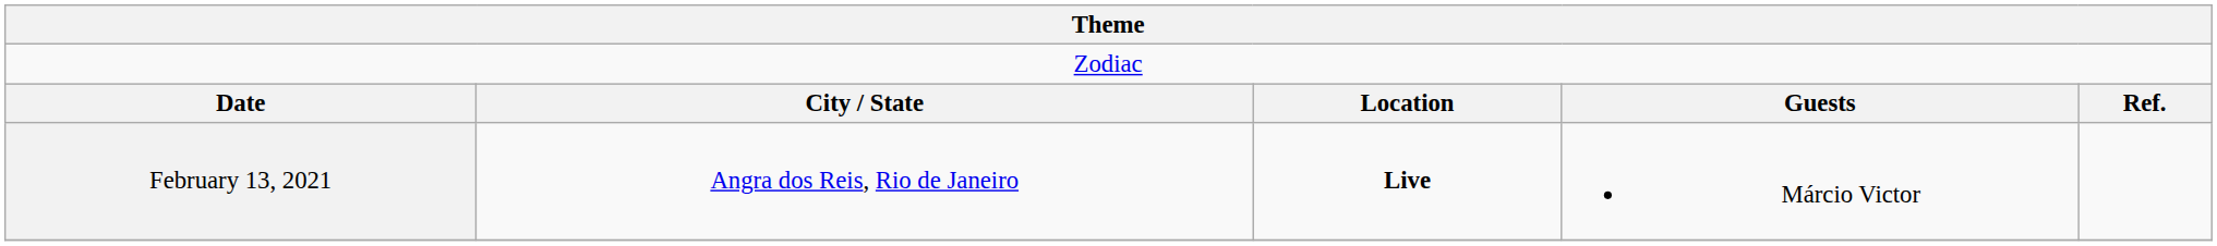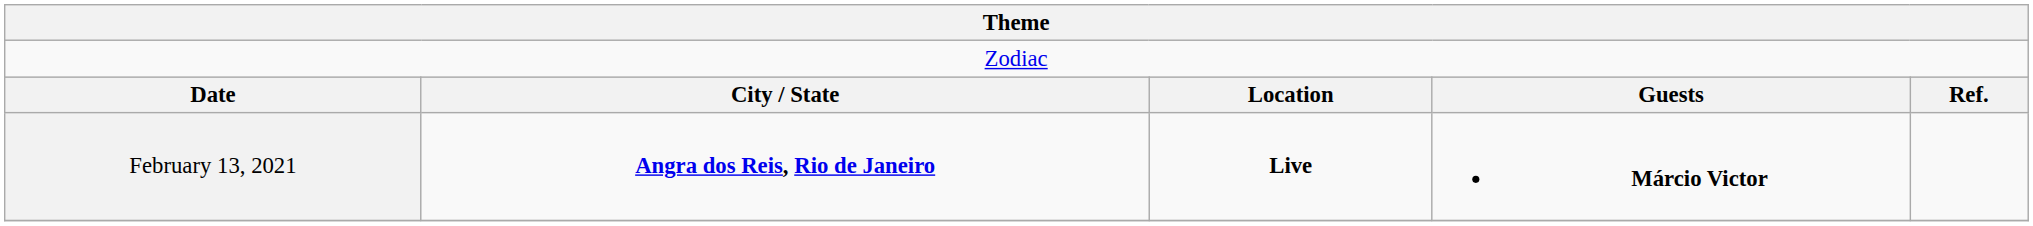February 13, 2021 | column 2: normal -> bold
February 13, 2021 | column 4: normal -> bold
